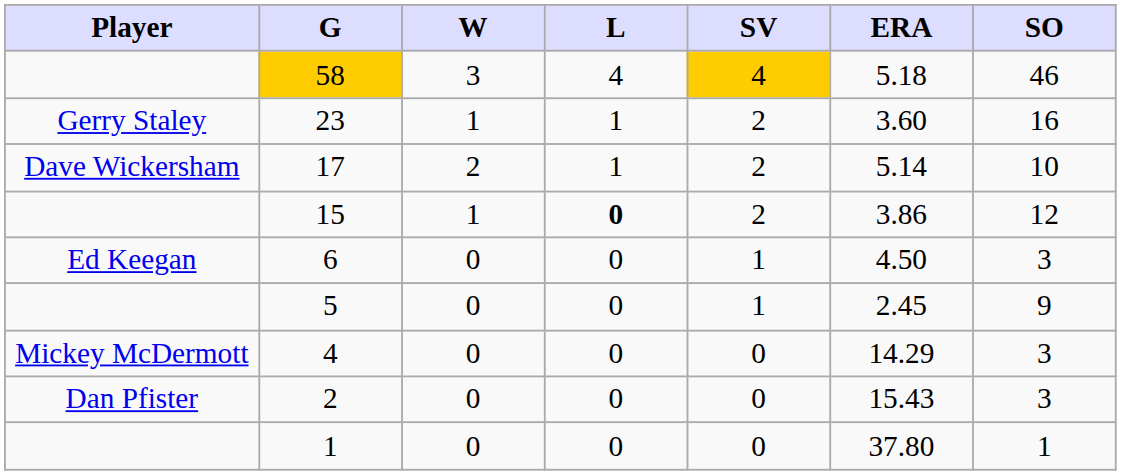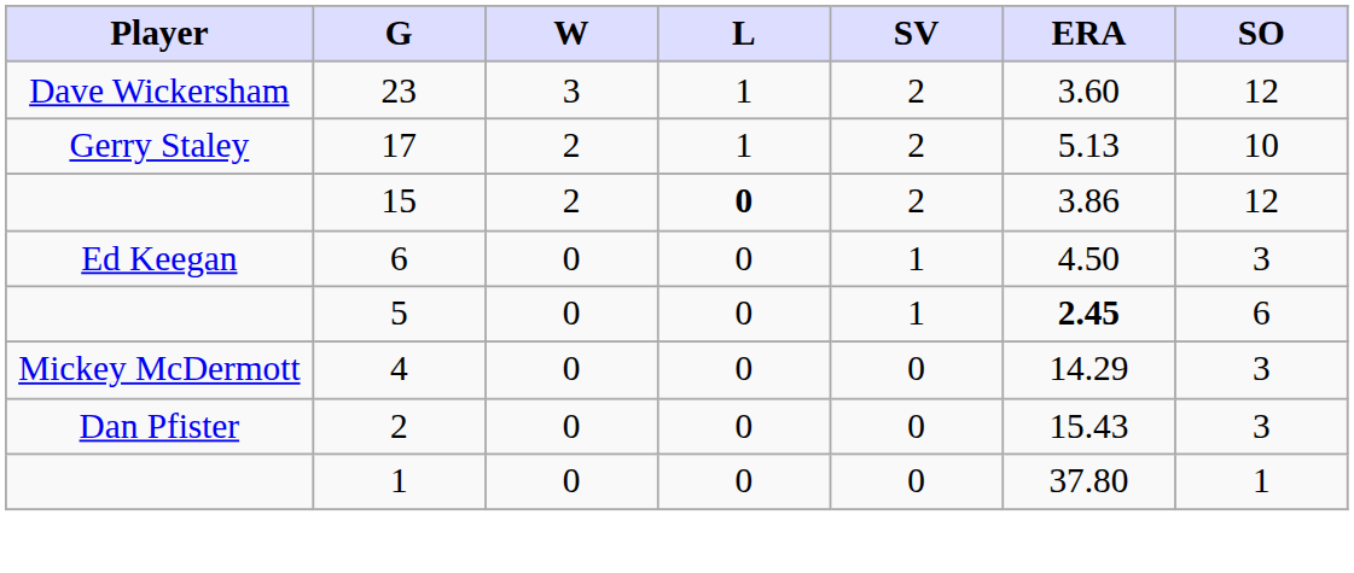- row: 58 | 3 | 4 | 4 | 5.18 | 46
23 | Player: Gerry Staley -> Dave Wickersham
23 | W: 1 -> 3
23 | SO: 16 -> 12
17 | Player: Dave Wickersham -> Gerry Staley
17 | ERA: 5.14 -> 5.13
15 | W: 1 -> 2
5 | ERA: normal -> bold
5 | SO: 9 -> 6
